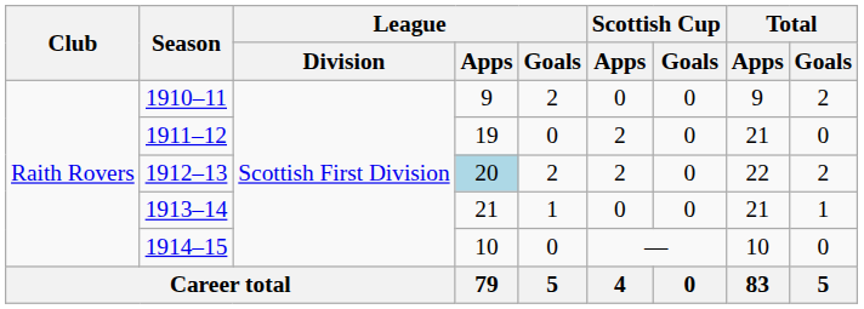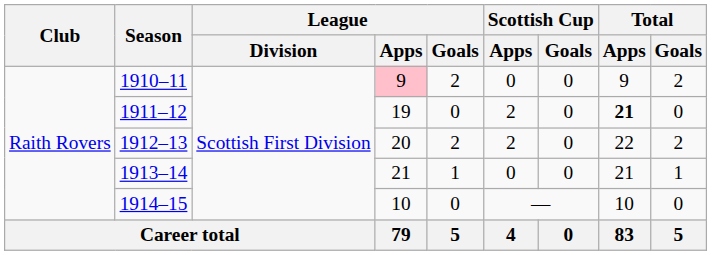1910–11 | League / Apps: no background -> pink background
1911–12 | Total / Apps: normal -> bold
1912–13 | League / Apps: lightblue background -> no background
